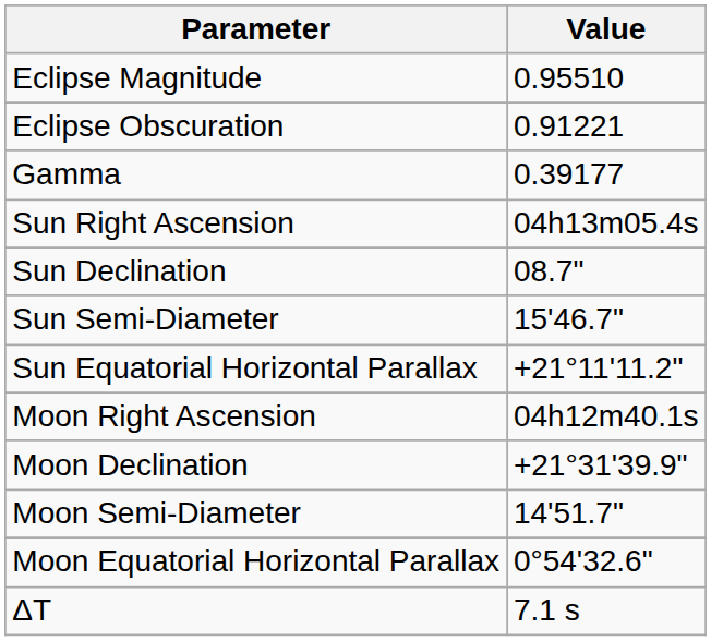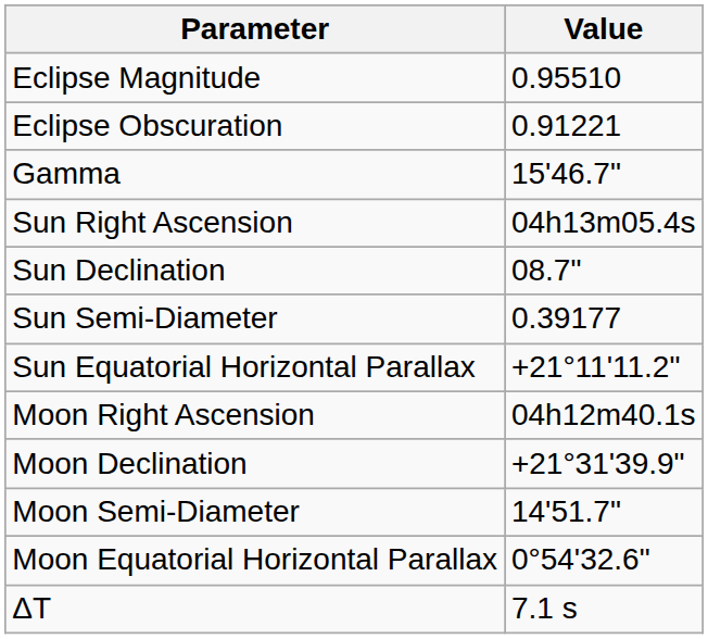Gamma | Value: 0.39177 -> 15'46.7"
Sun Semi-Diameter | Value: 15'46.7" -> 0.39177
